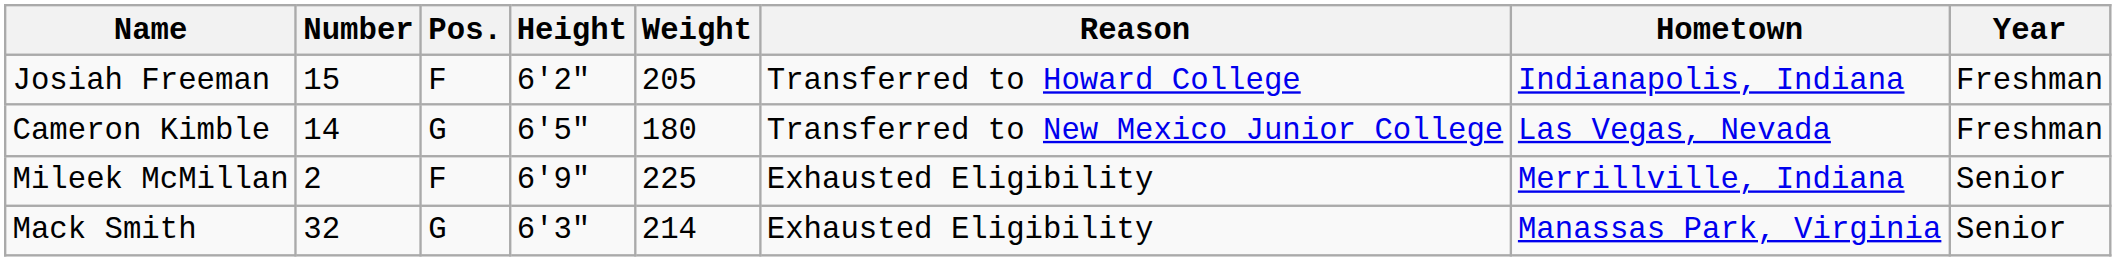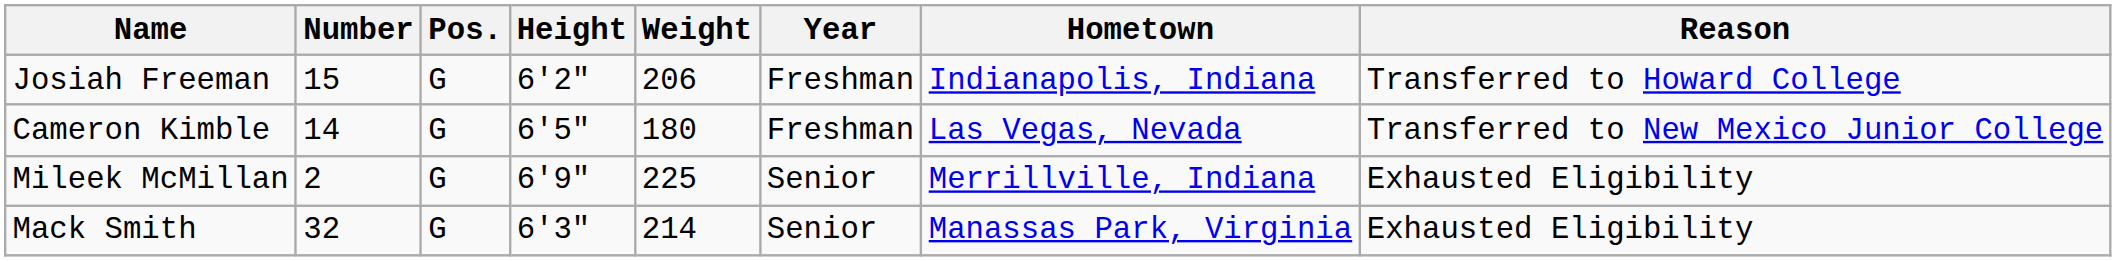columns swapped: Year <-> Reason
Josiah Freeman | Pos.: F -> G
Josiah Freeman | Weight: 205 -> 206
Mileek McMillan | Pos.: F -> G
